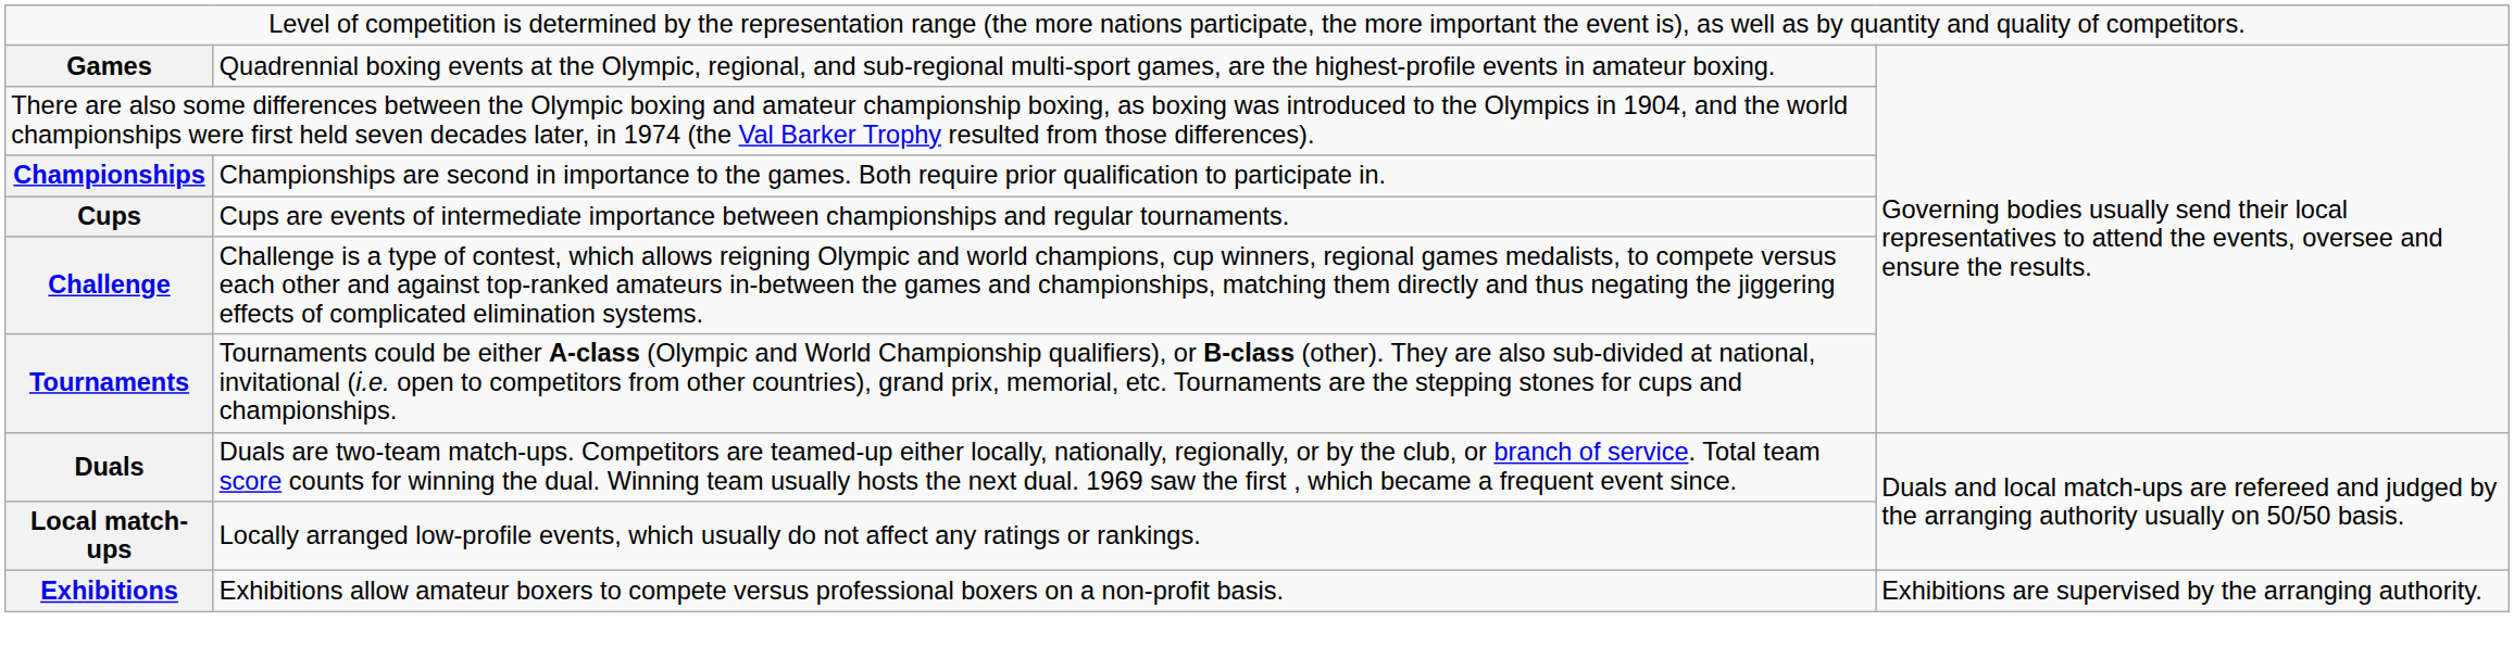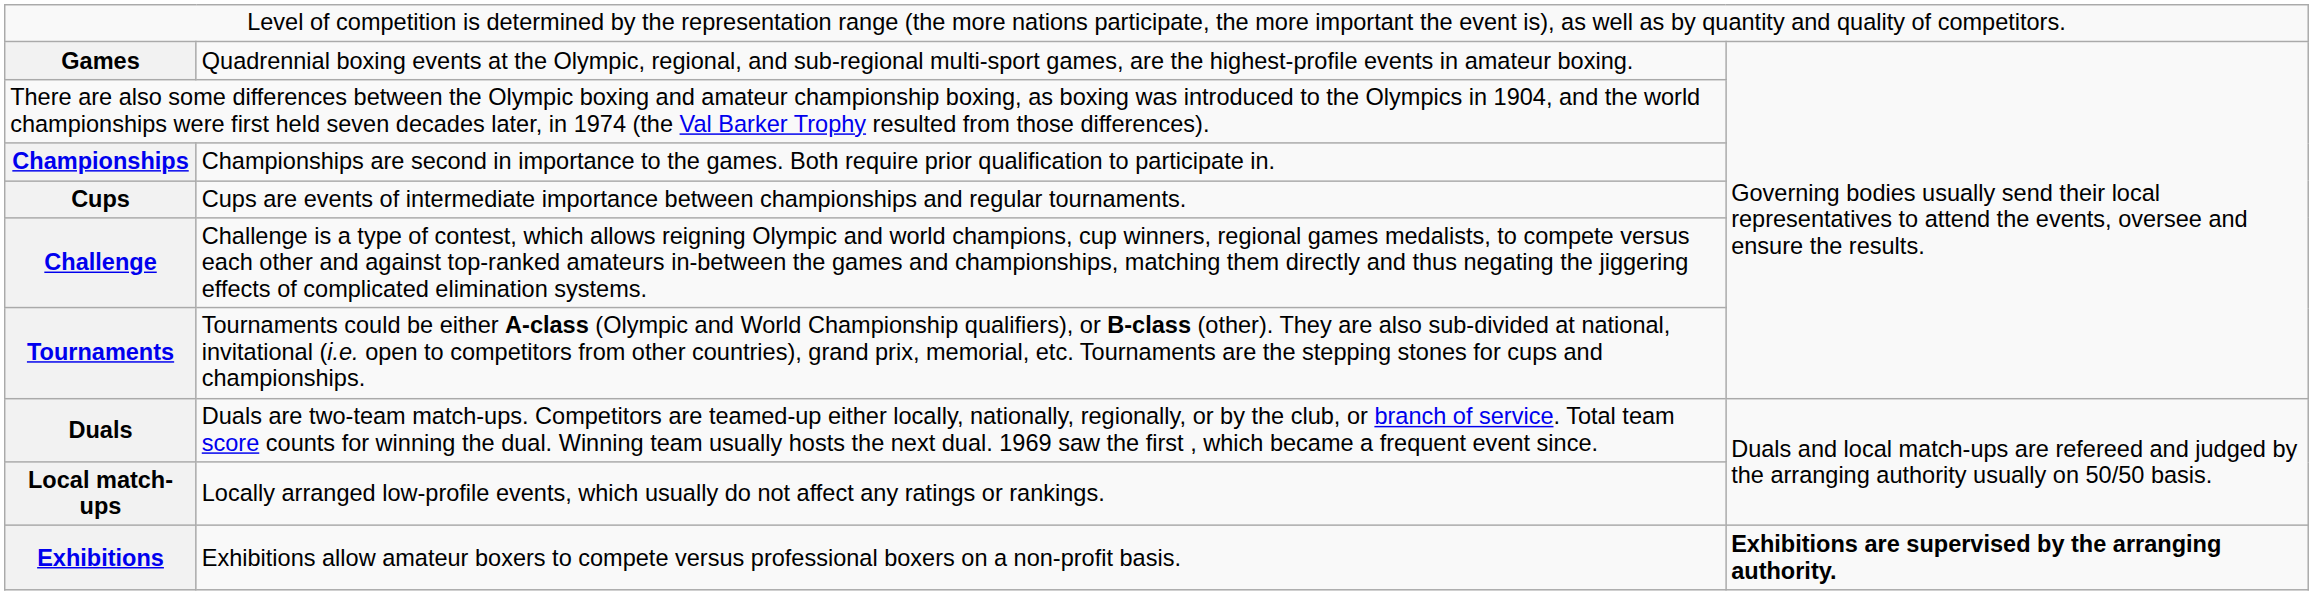Exhibitions | column 3: normal -> bold
